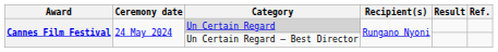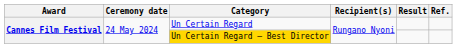Un Certain Regard | Category: lightgrey background -> no background
Un Certain Regard – Best Director | Category: no background -> gold background
